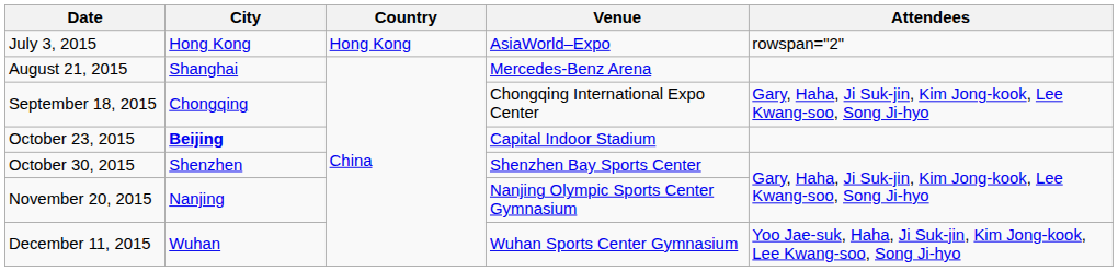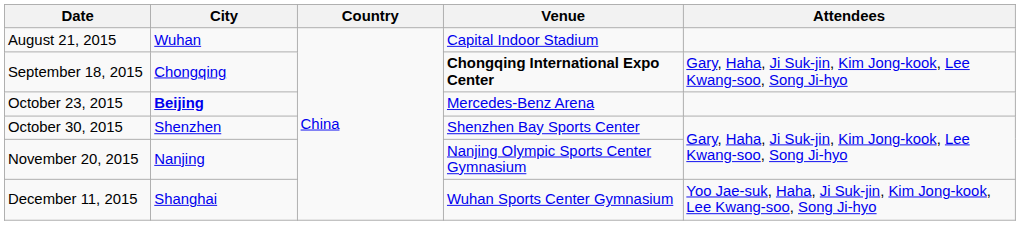- row: July 3, 2015 | Hong Kong | Hong Kong | AsiaWorld–Expo | rowspan="2"
August 21, 2015 | City: Shanghai -> Wuhan
August 21, 2015 | Venue: Mercedes-Benz Arena -> Capital Indoor Stadium
September 18, 2015 | Venue: normal -> bold
October 23, 2015 | Venue: Capital Indoor Stadium -> Mercedes-Benz Arena
December 11, 2015 | City: Wuhan -> Shanghai
